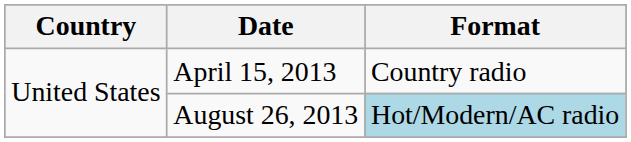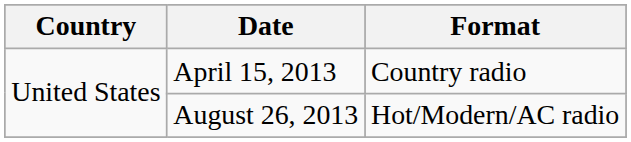August 26, 2013 | Format: lightblue background -> no background
